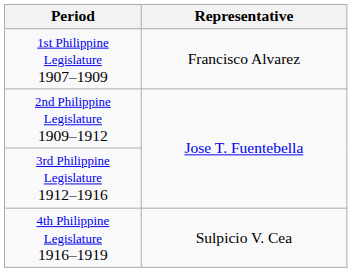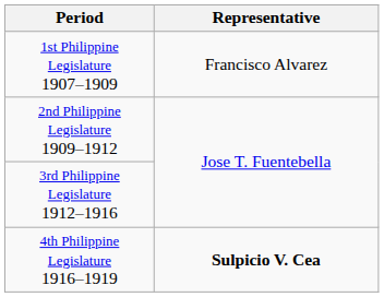4th Philippine Legislature 1916–1919 | Representative: normal -> bold
